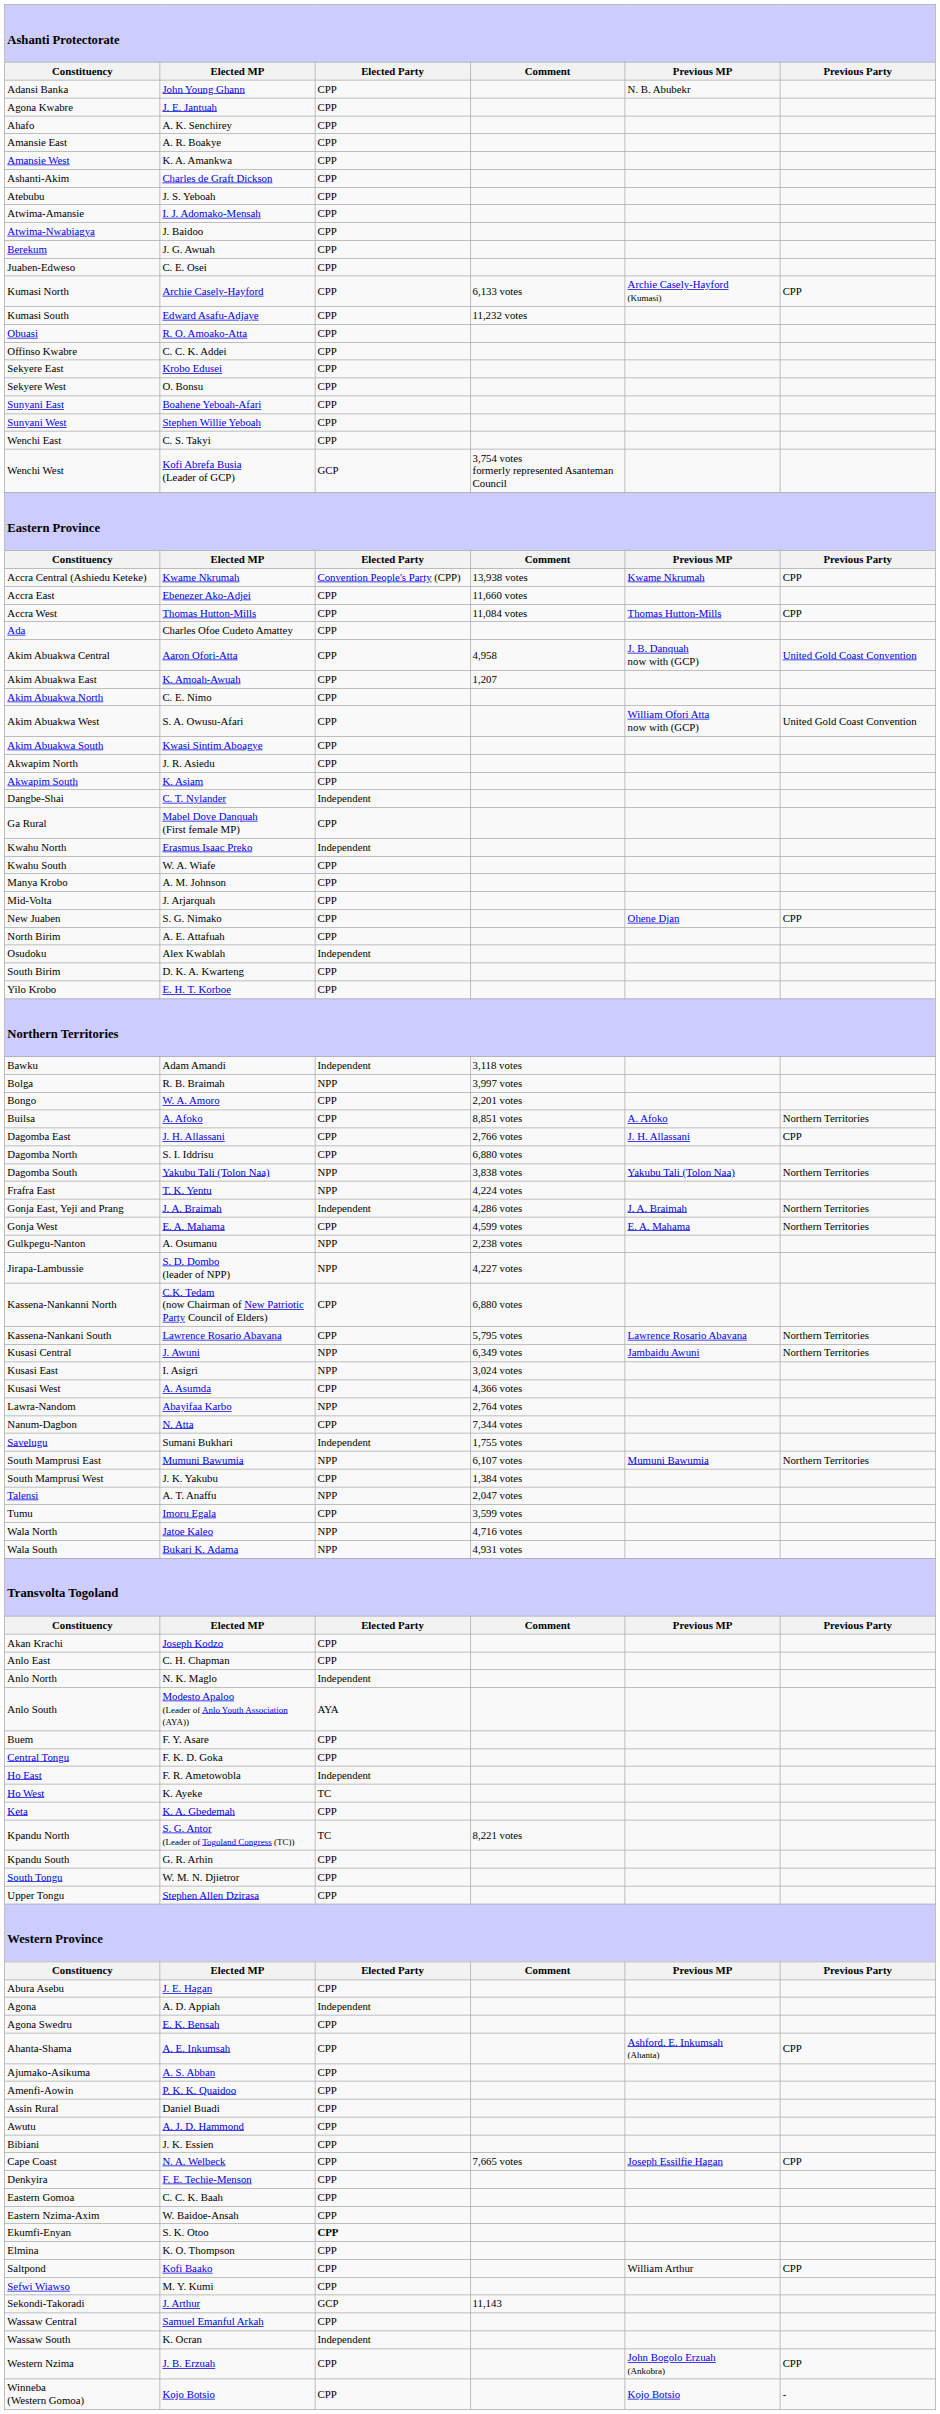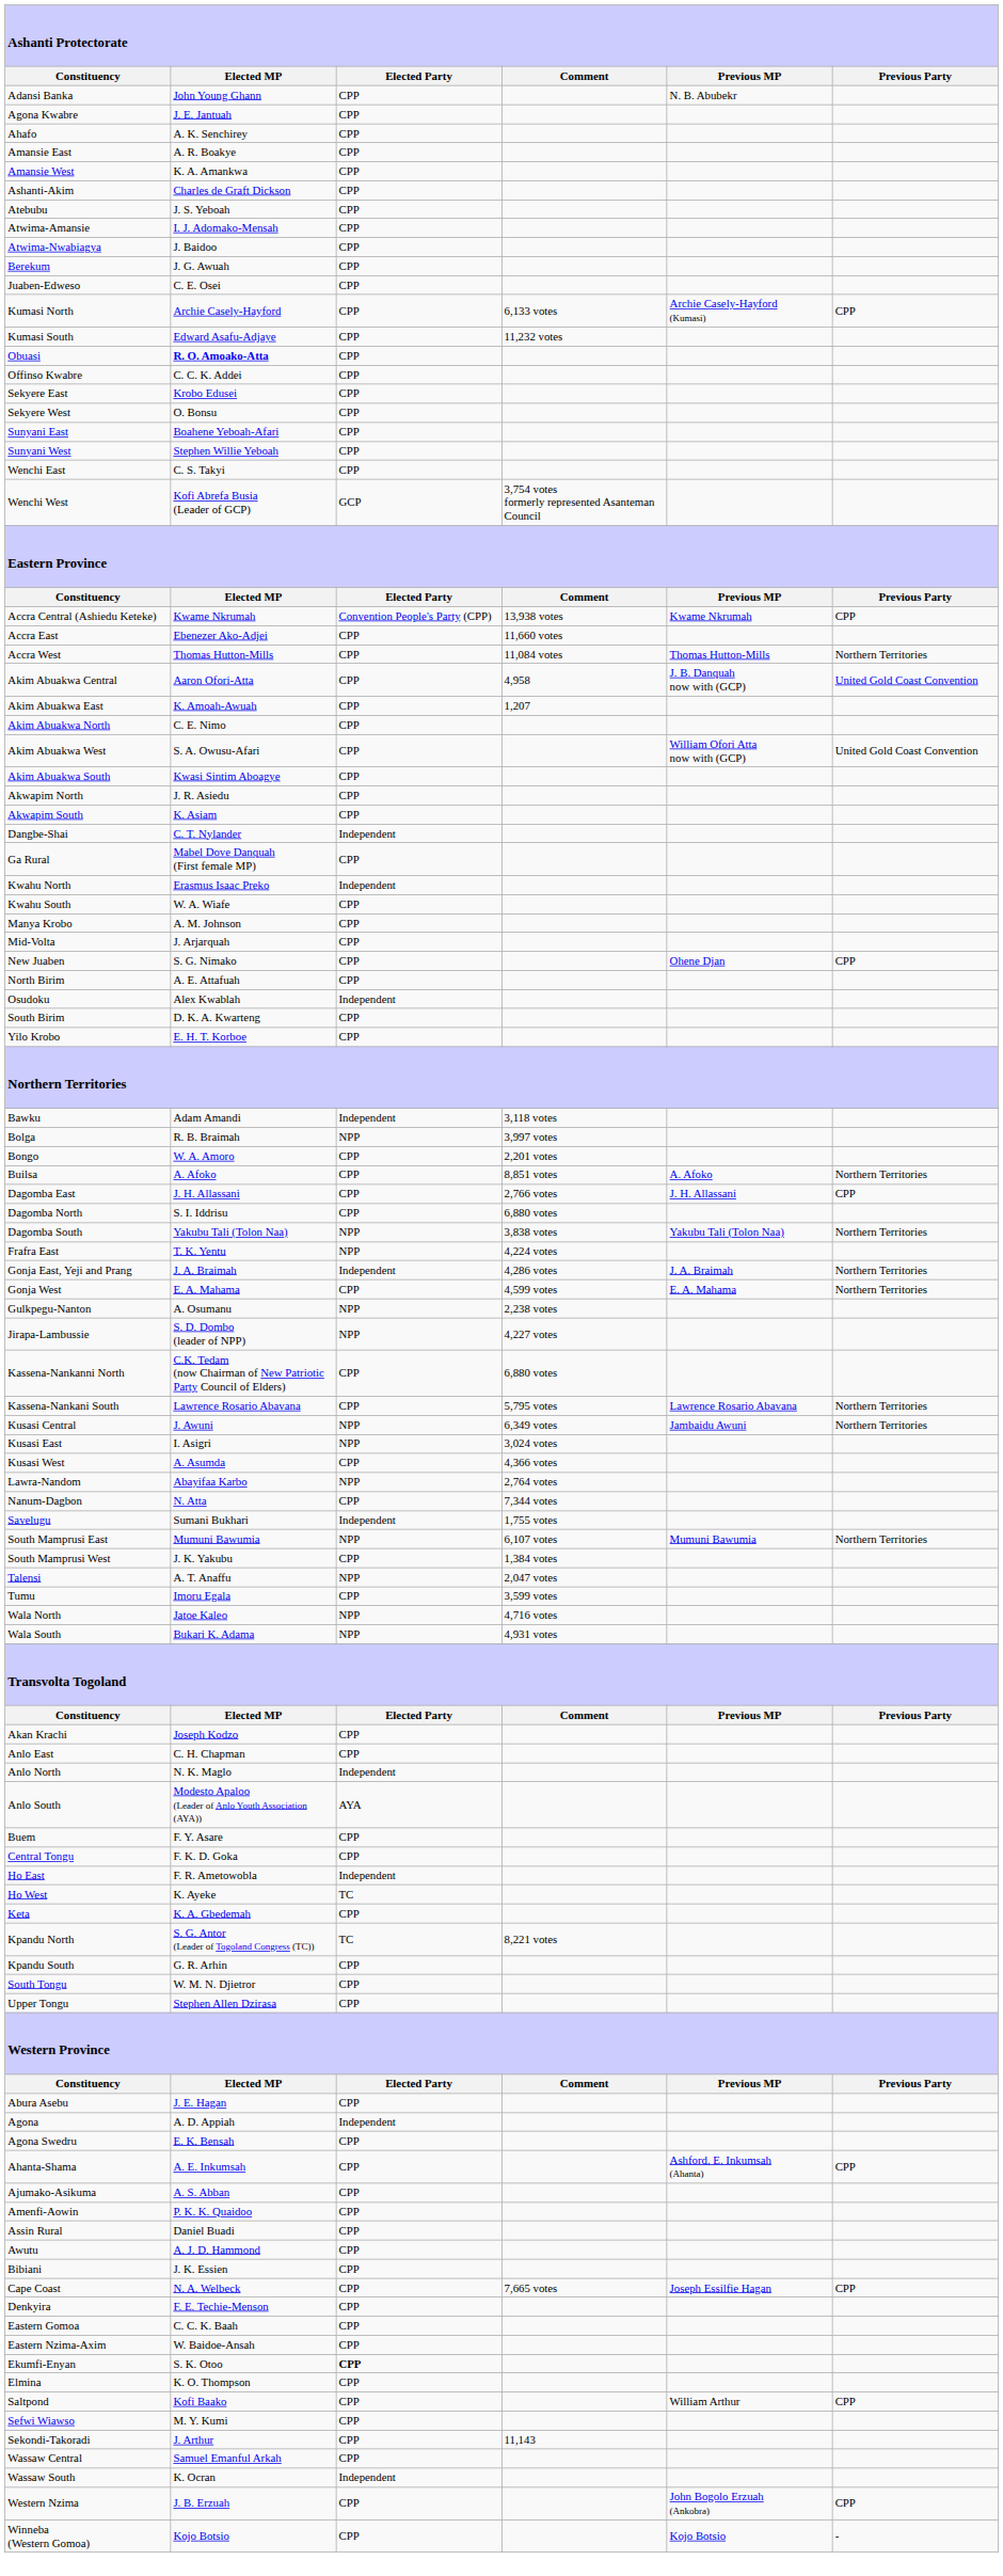Obuasi | column 2: normal -> bold
Accra West | column 6: CPP -> Northern Territories
- row: Ada | Charles Ofoe Cudeto Amattey | CPP
Sekondi-Takoradi | column 3: GCP -> CPP
